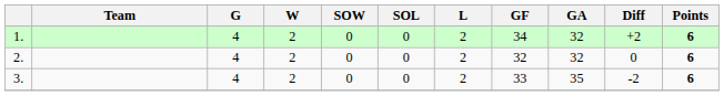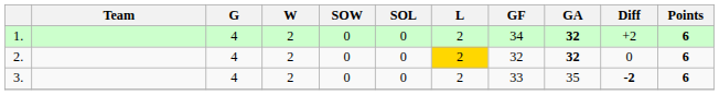1. | GA: normal -> bold
2. | L: no background -> gold background
2. | GA: normal -> bold
3. | Diff: normal -> bold
